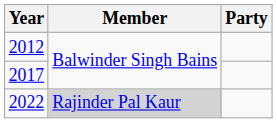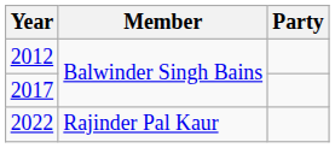2022 | Member: lightgrey background -> no background
